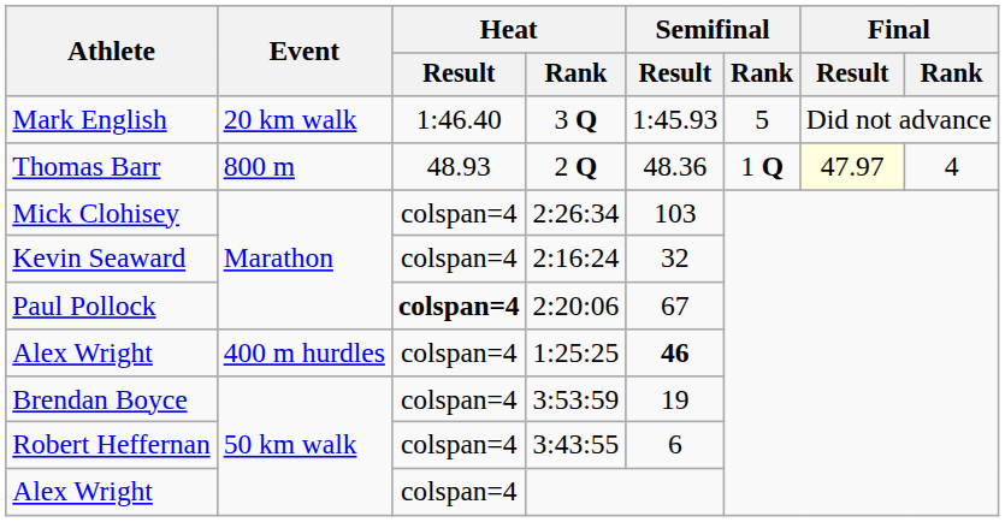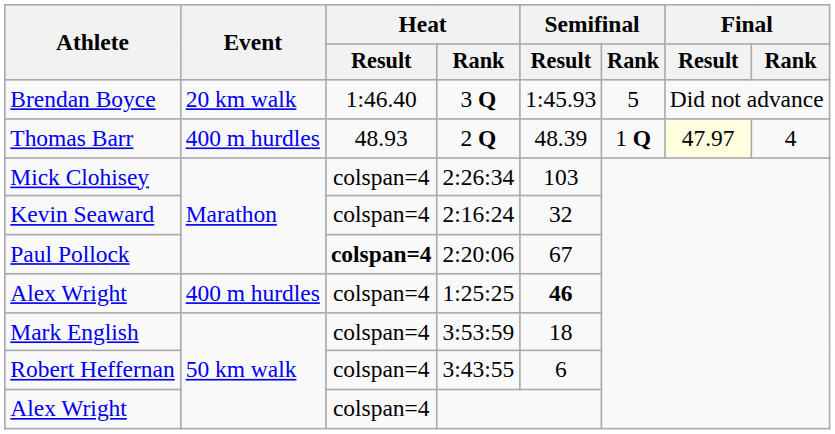3 Q | Athlete: Mark English -> Brendan Boyce
2 Q | Event: 800 m -> 400 m hurdles
2 Q | Semifinal / Result: 48.36 -> 48.39
3:53:59 | Athlete: Brendan Boyce -> Mark English
3:53:59 | Semifinal / Result: 19 -> 18
